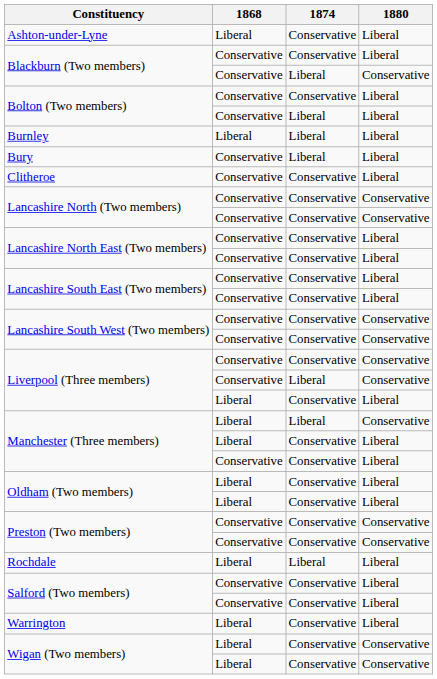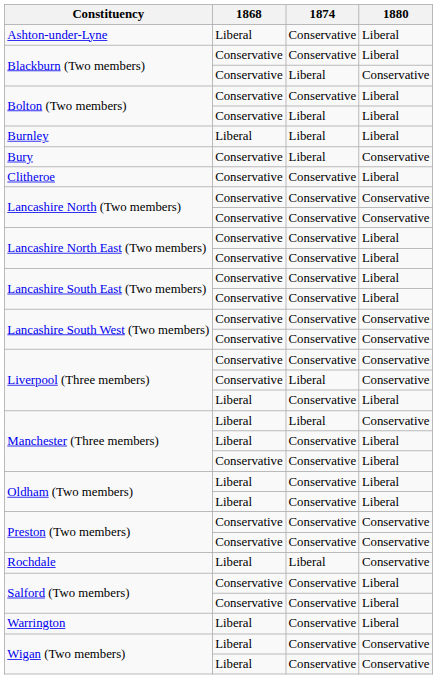Bury | 1880: Liberal -> Conservative
Rochdale | 1880: Liberal -> Conservative
